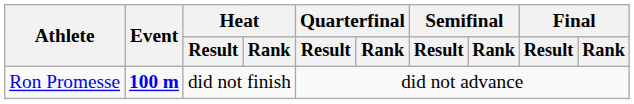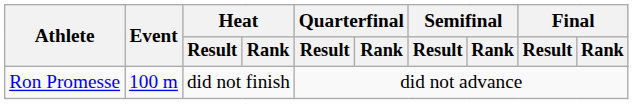Ron Promesse | Event: bold -> normal
